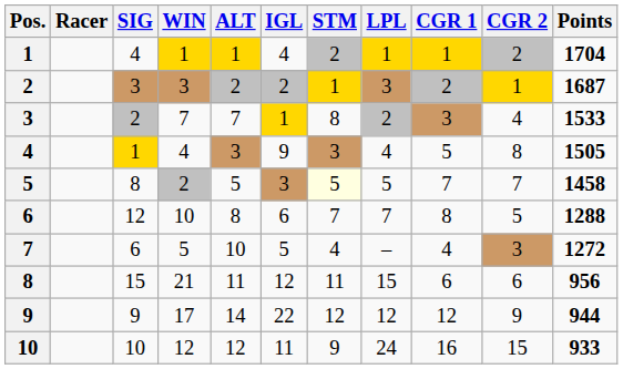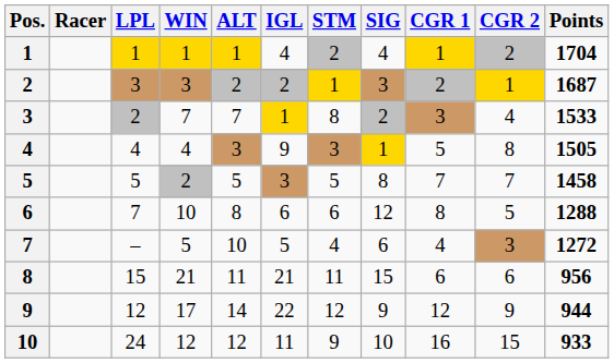columns swapped: SIG <-> LPL
row 6 | STM: lightyellow background -> no background
row 7 | STM: 7 -> 6
row 9 | IGL: 12 -> 21
